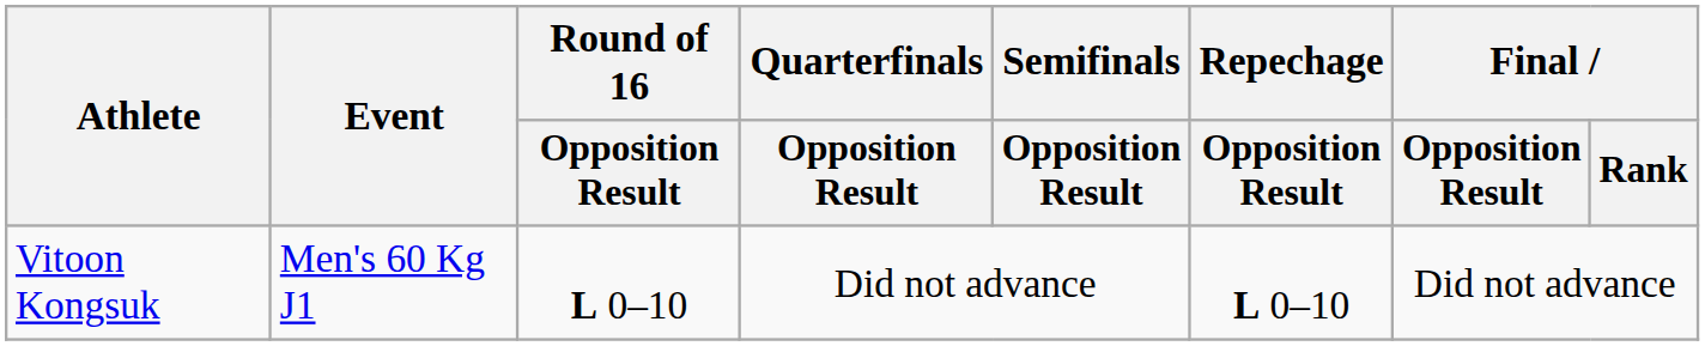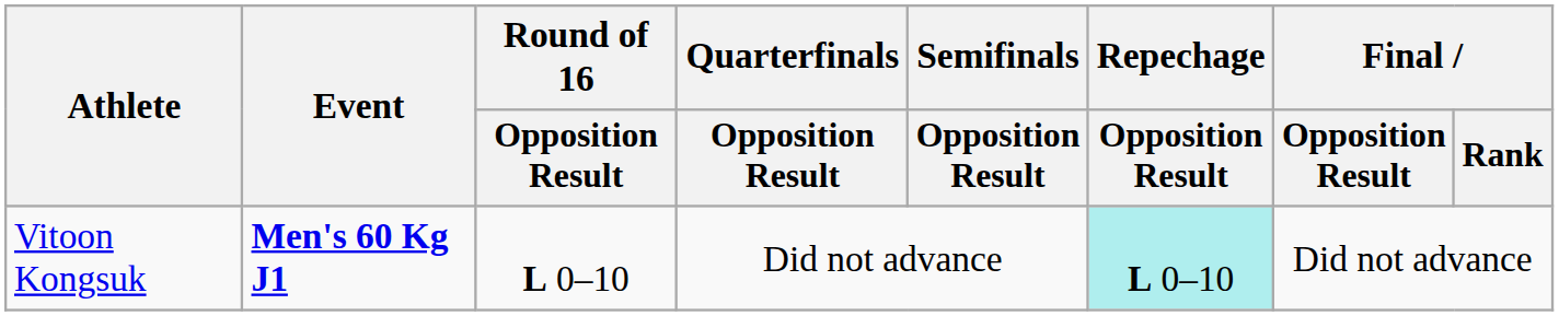Vitoon Kongsuk | Event: normal -> bold
Vitoon Kongsuk | Repechage / Opposition Result: no background -> paleturquoise background
